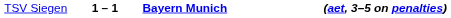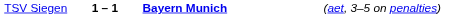TSV Siegen | column 4: bold -> normal
